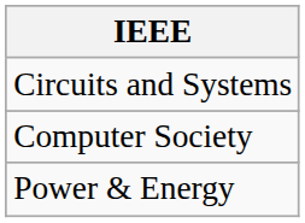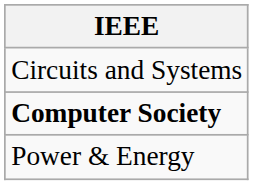row 3 | column 1: normal -> bold
